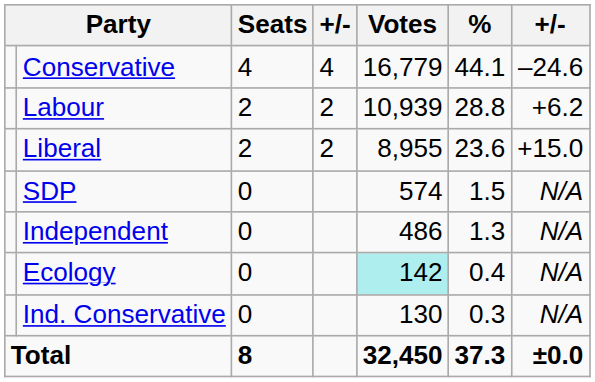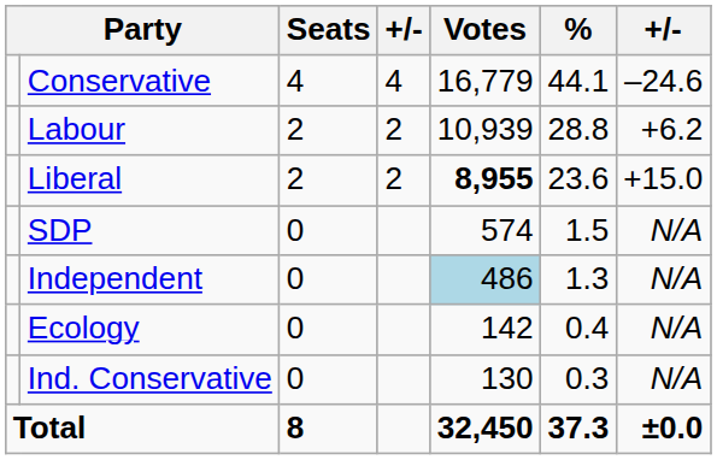Liberal | Votes: normal -> bold
Independent | Votes: no background -> lightblue background
Ecology | Votes: paleturquoise background -> no background
